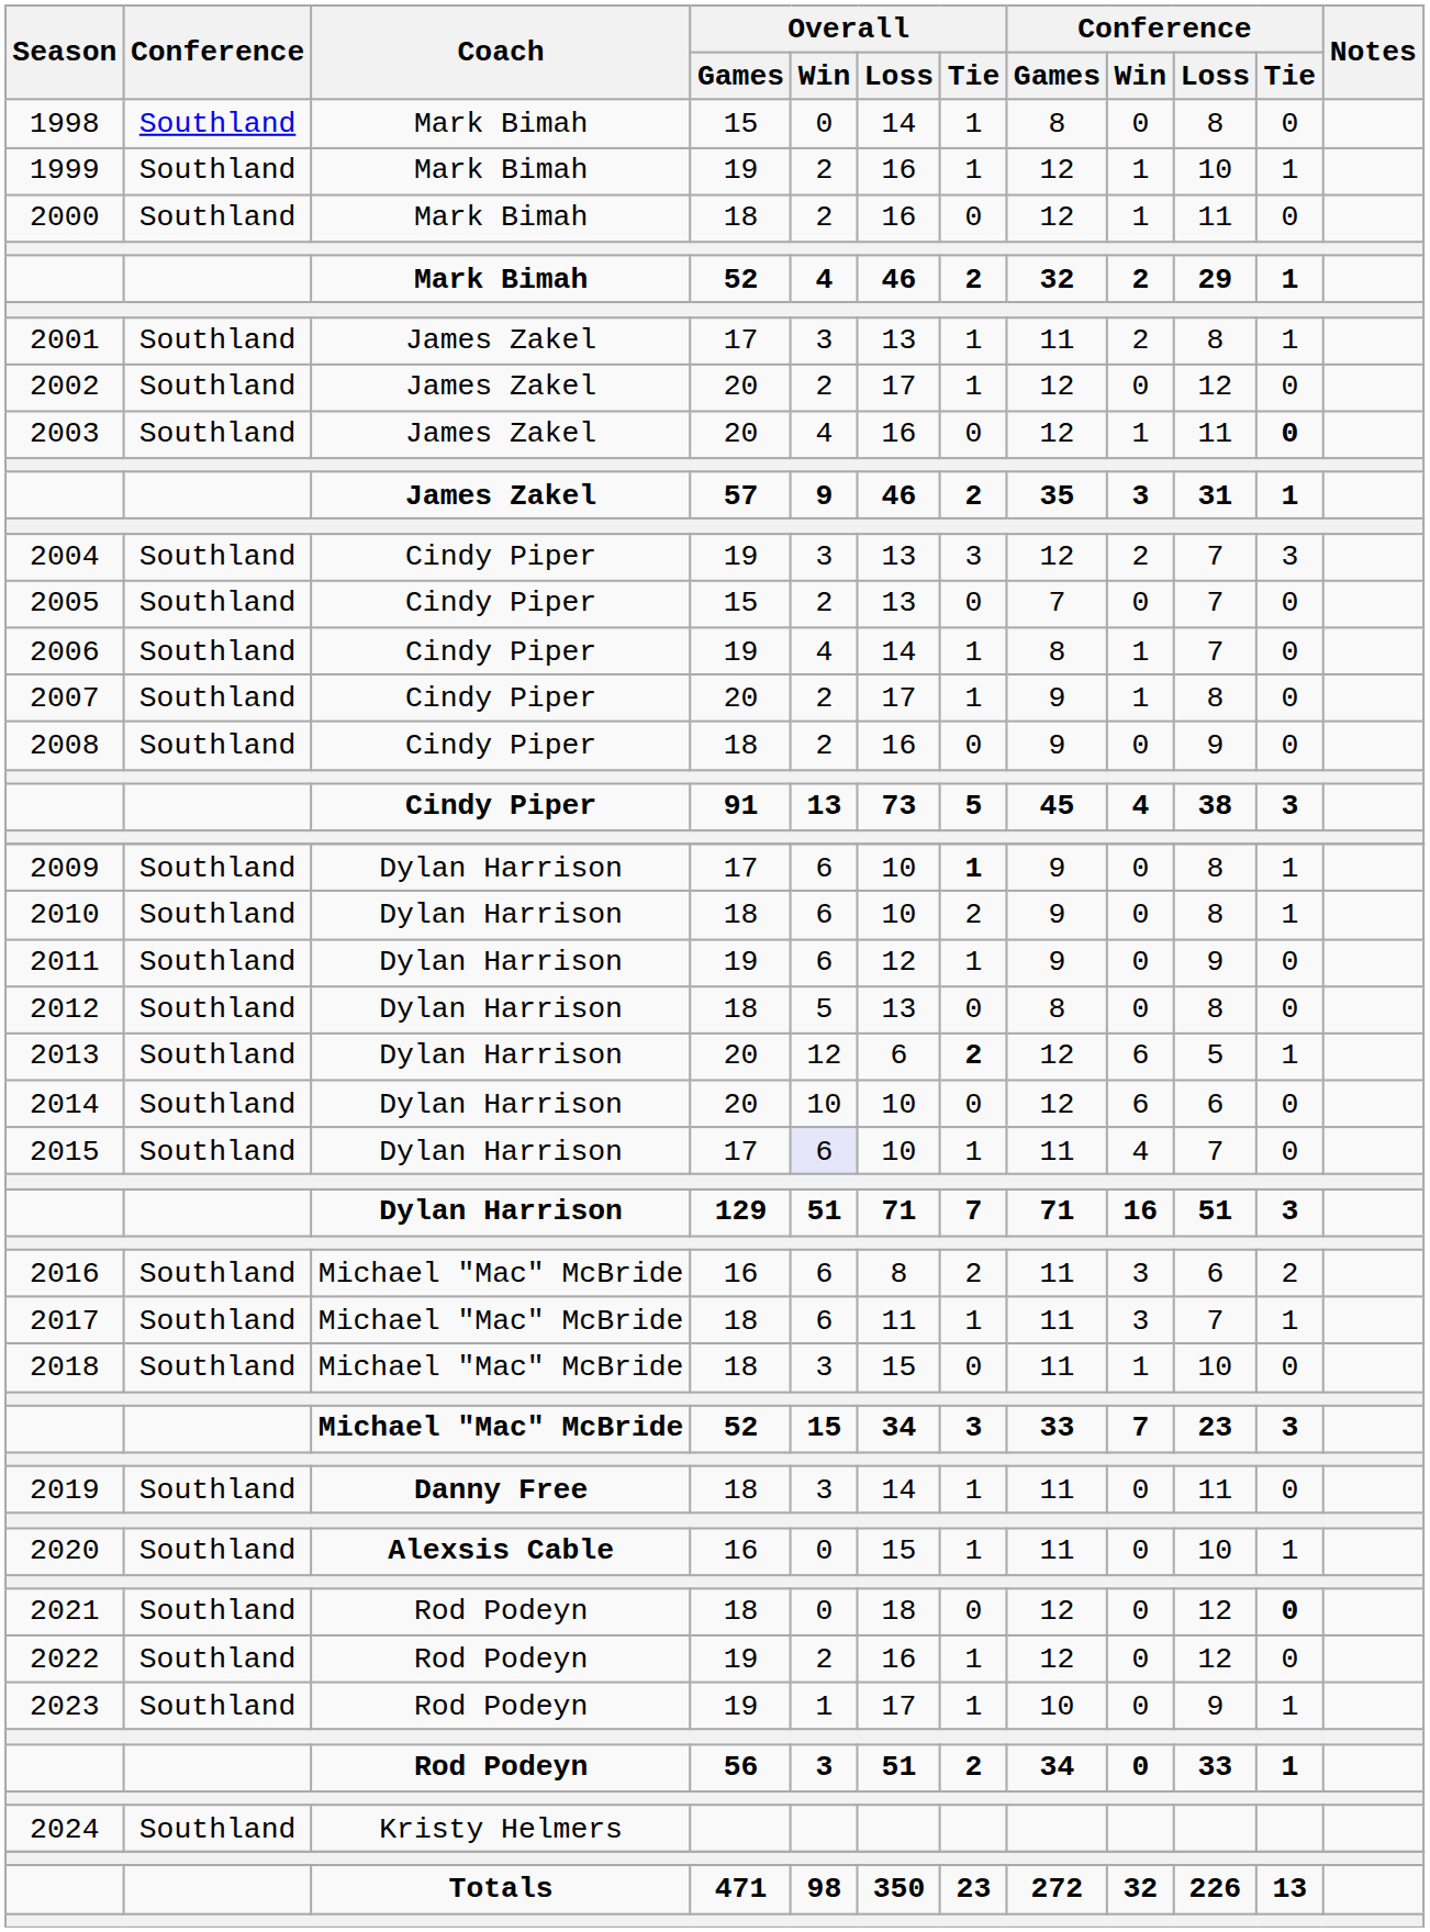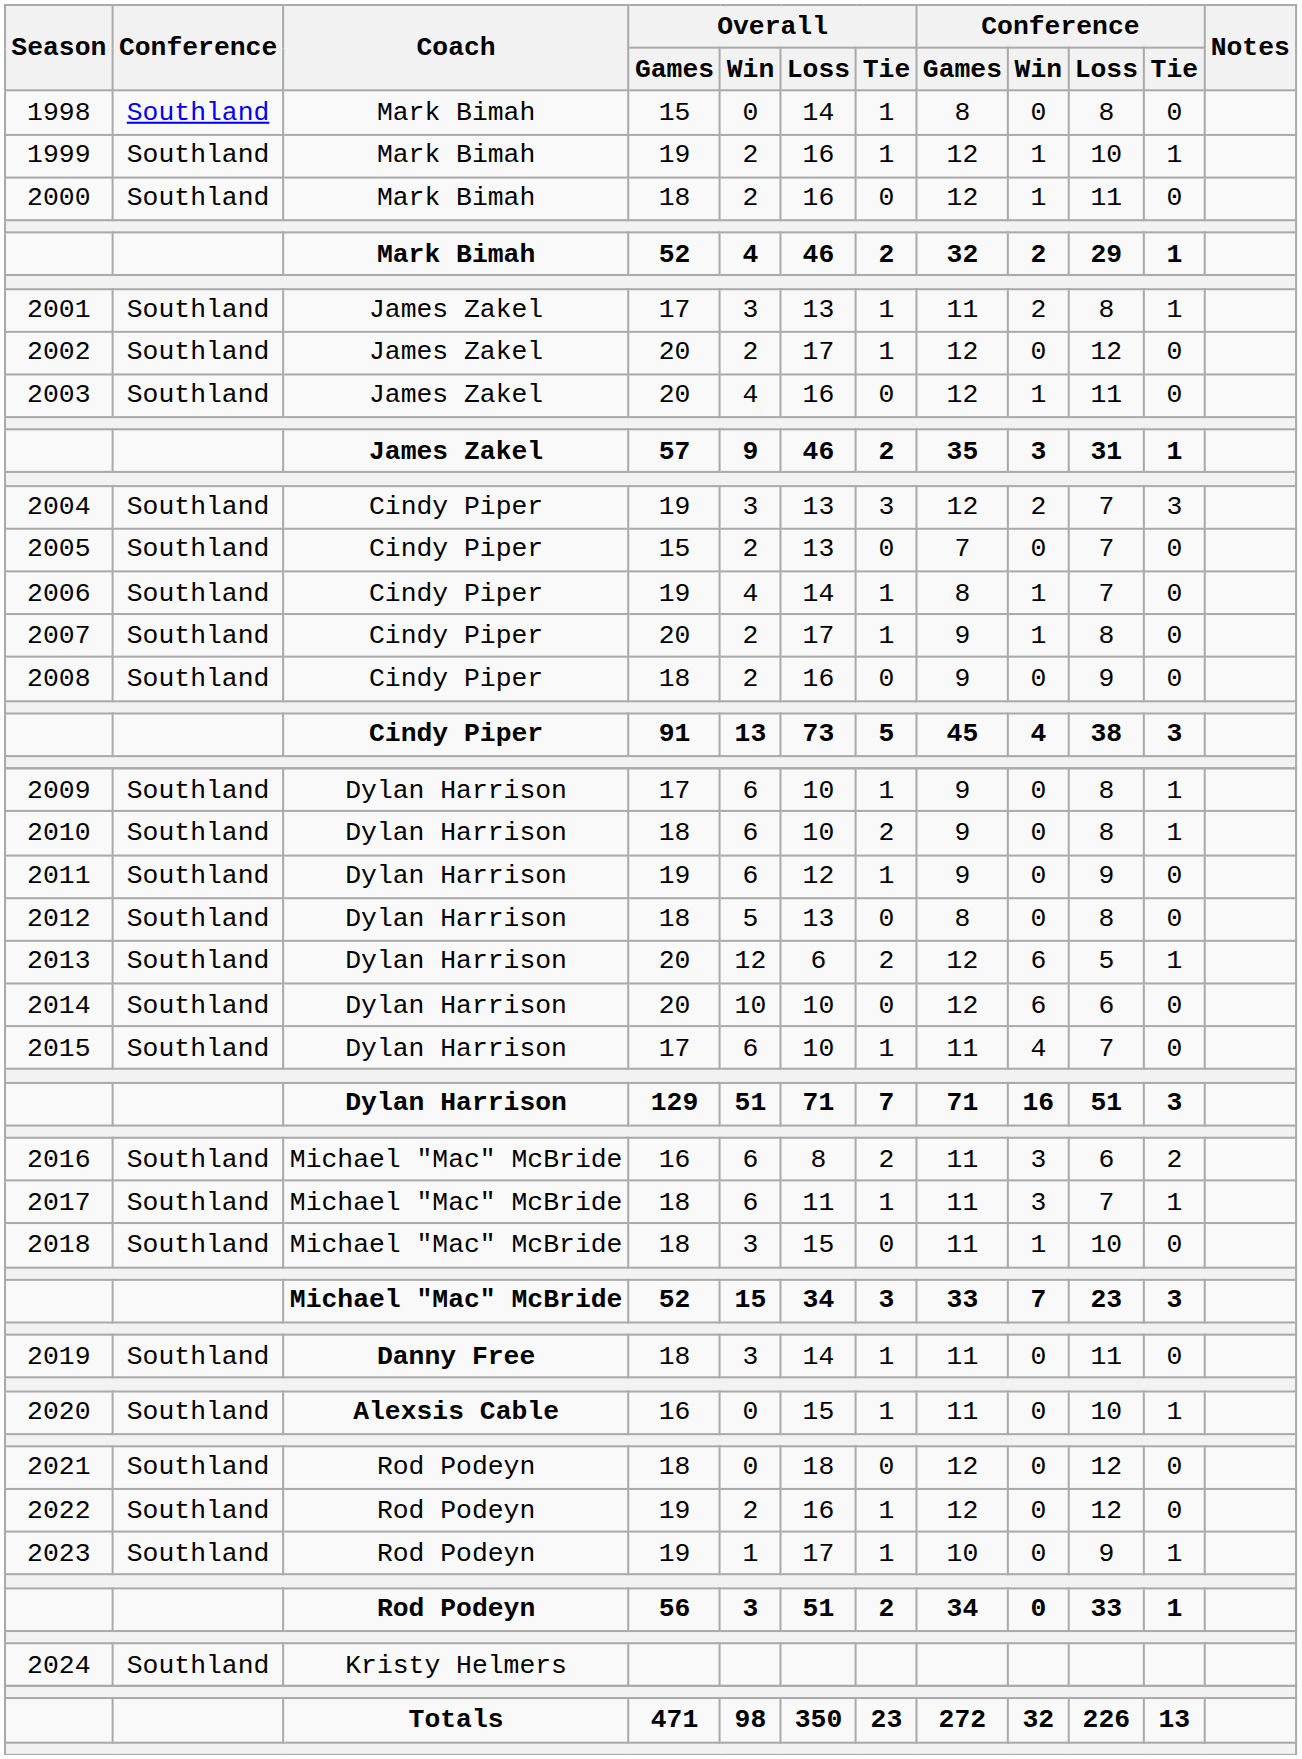2003 | Conference / Tie: bold -> normal
2009 | Overall / Tie: bold -> normal
2013 | Overall / Tie: bold -> normal
2015 | Overall / Win: lavender background -> no background
2021 | Conference / Tie: bold -> normal
